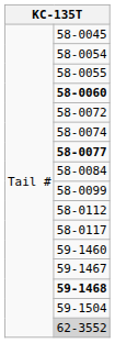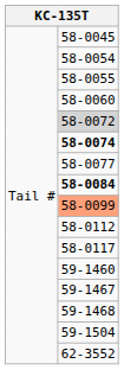58-0060 | column 2: bold -> normal
58-0072 | column 2: no background -> lightgrey background
58-0074 | column 2: normal -> bold
58-0077 | column 2: bold -> normal
58-0084 | column 2: normal -> bold
58-0099 | column 2: no background -> lightsalmon background
59-1468 | column 2: bold -> normal
62-3552 | column 2: lightgrey background -> no background
